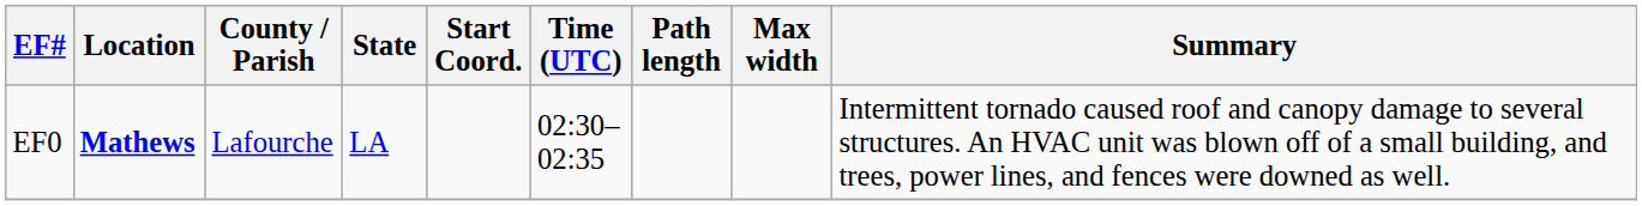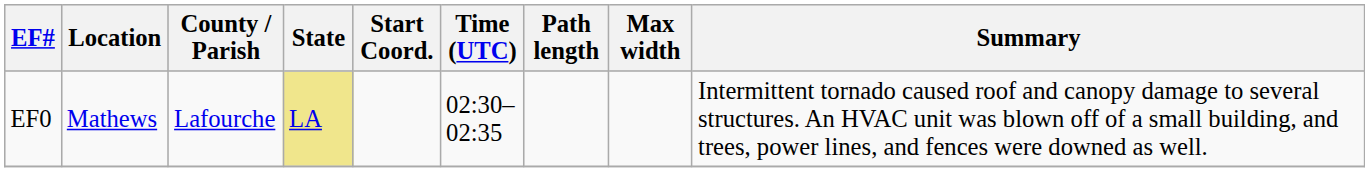EF0 | Location: bold -> normal
EF0 | State: no background -> khaki background
